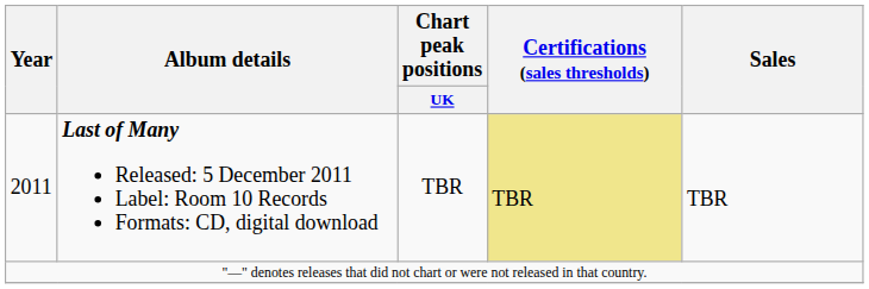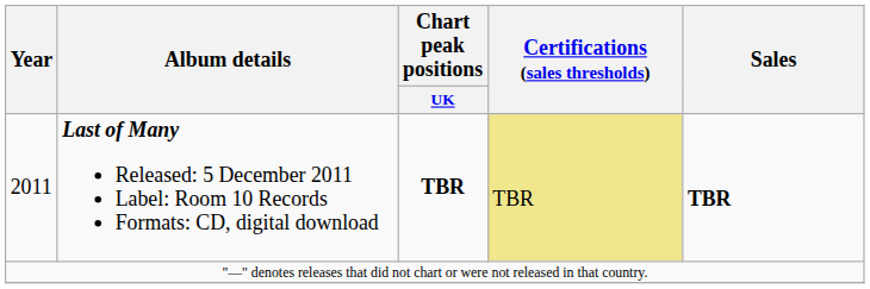2011 | Chart peak positions / UK: normal -> bold
2011 | Sales: normal -> bold
